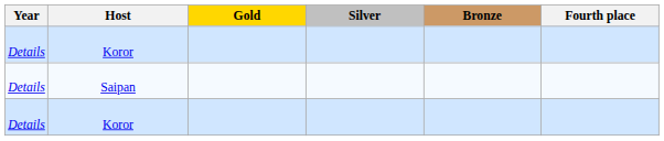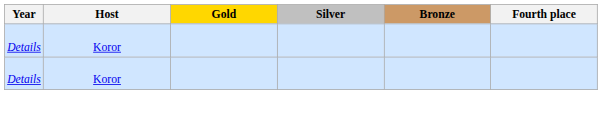- row: Details | Saipan
